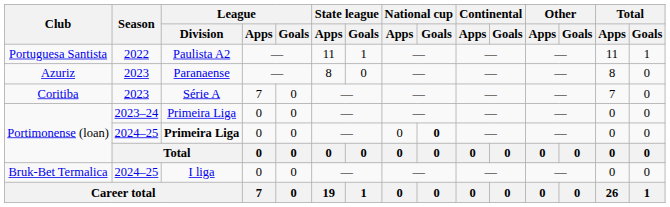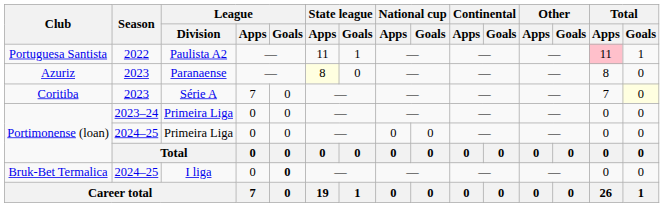Portuguesa Santista | Total / Apps: no background -> pink background
Azuriz | State league / Apps: no background -> lightyellow background
Coritiba | Total / Goals: no background -> lightyellow background
Portimonense (loan) / 2024–25 | League / Division: bold -> normal
Portimonense (loan) / 2024–25 | National cup / Goals: bold -> normal
Bruk-Bet Termalica | League / Goals: normal -> bold
